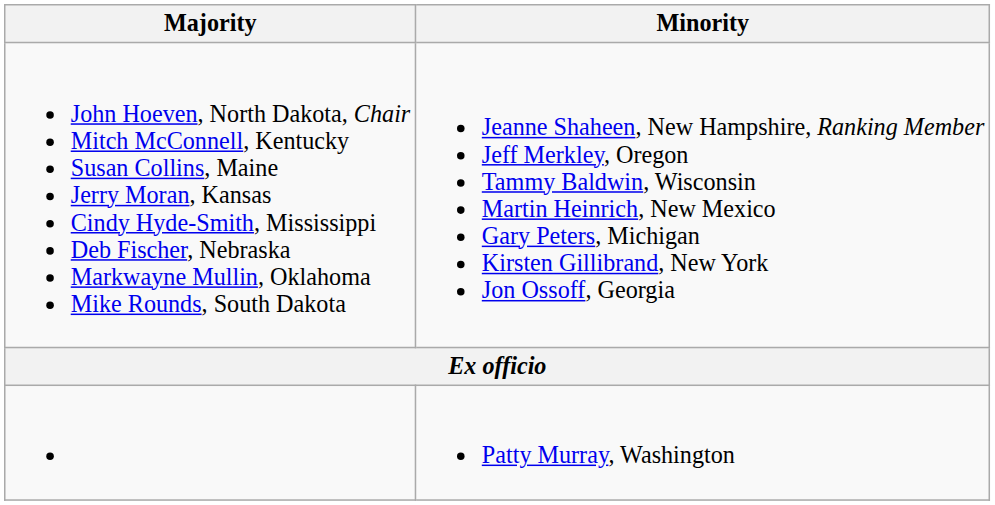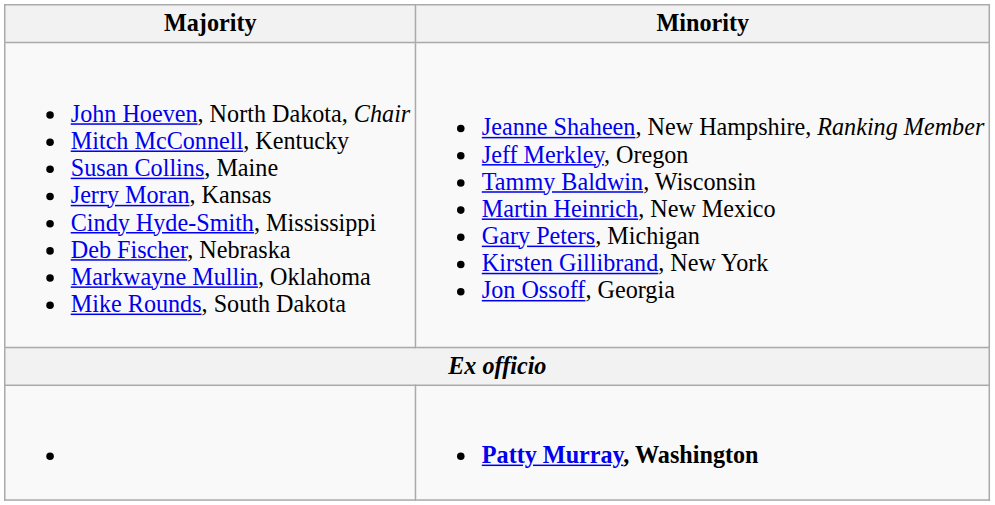row 4 | Minority: normal -> bold
